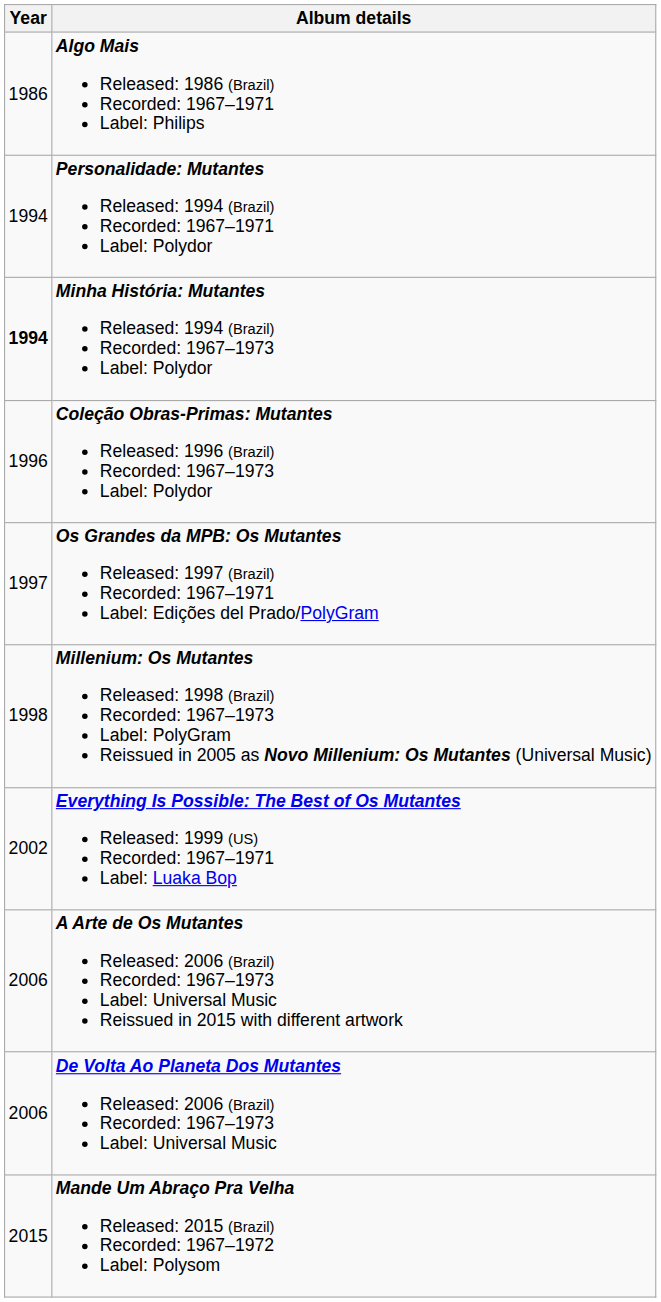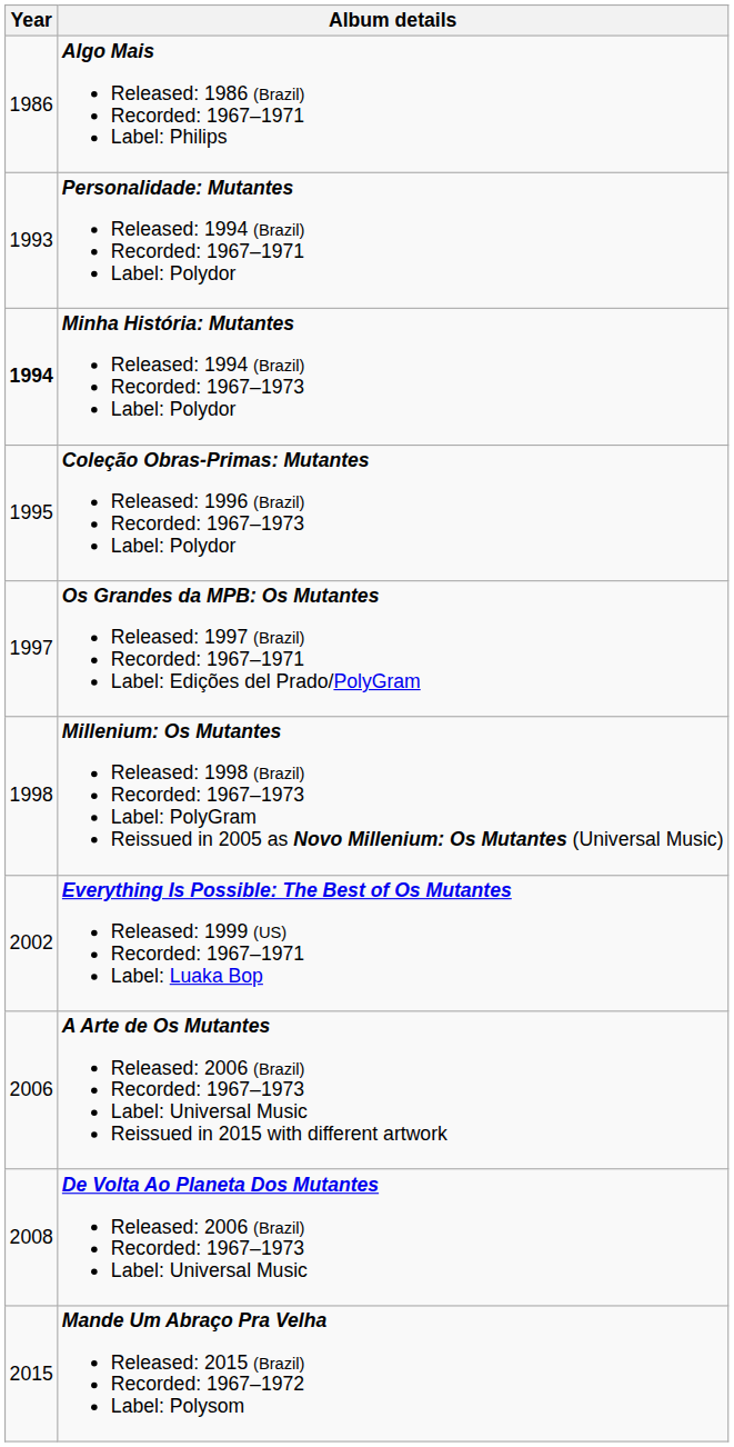row 3 | Year: 1994 -> 1993
row 5 | Year: 1996 -> 1995
row 10 | Year: 2006 -> 2008
